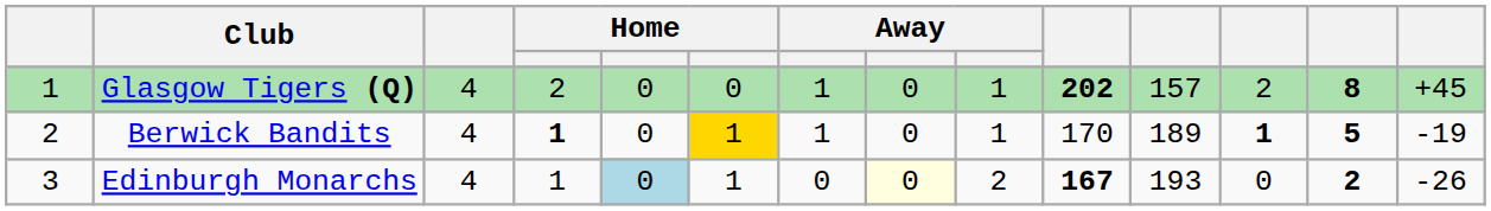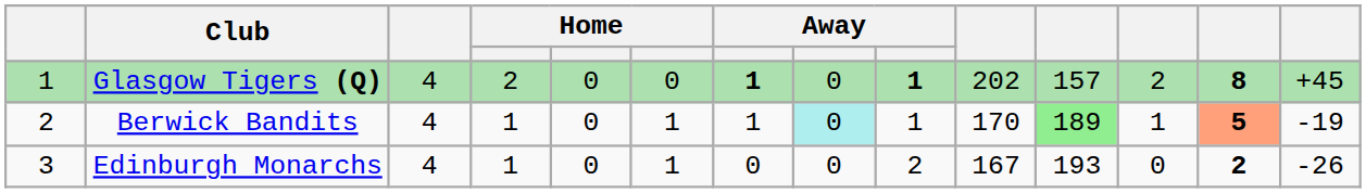Glasgow Tigers (Q) | column 7: normal -> bold
Glasgow Tigers (Q) | column 9: normal -> bold
Glasgow Tigers (Q) | column 10: bold -> normal
Berwick Bandits | column 4: bold -> normal
Berwick Bandits | column 6: gold background -> no background
Berwick Bandits | column 8: no background -> paleturquoise background
Berwick Bandits | column 11: no background -> lightgreen background
Berwick Bandits | column 12: bold -> normal
Berwick Bandits | column 13: no background -> lightsalmon background
Edinburgh Monarchs | column 5: lightblue background -> no background
Edinburgh Monarchs | column 8: lightyellow background -> no background
Edinburgh Monarchs | column 10: bold -> normal
